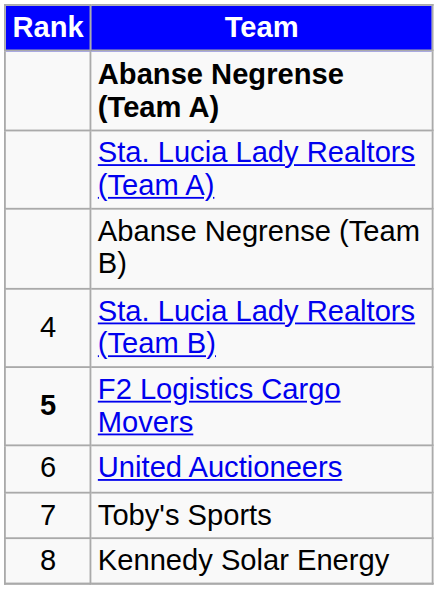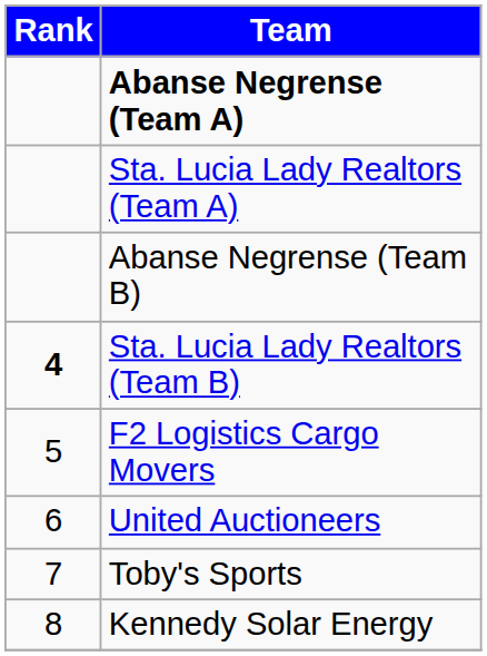Sta. Lucia Lady Realtors (Team B) | Rank: normal -> bold
F2 Logistics Cargo Movers | Rank: bold -> normal
